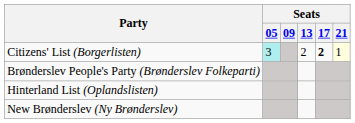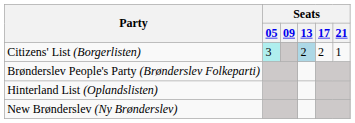Citizens' List (Borgerlisten) | Seats / 13: no background -> lightblue background
Citizens' List (Borgerlisten) | Seats / 17: bold -> normal
Citizens' List (Borgerlisten) | Seats / 21: lightyellow background -> no background
